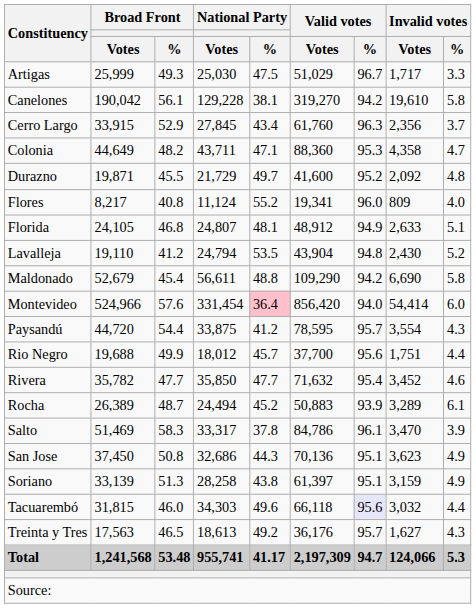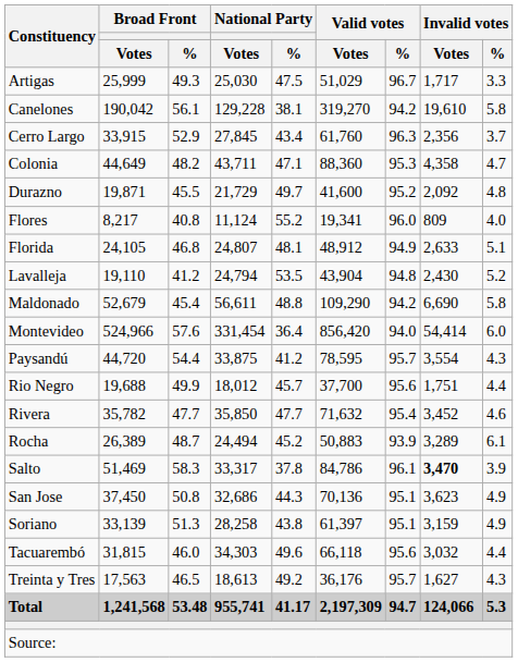Montevideo | National Party / %: pink background -> no background
Salto | Invalid votes / Votes: normal -> bold
Tacuarembó | Valid votes / %: lavender background -> no background
